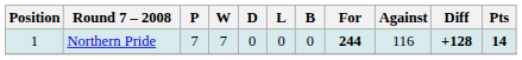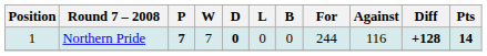Northern Pride | P: normal -> bold
Northern Pride | D: normal -> bold
Northern Pride | For: bold -> normal
